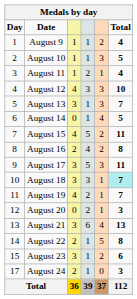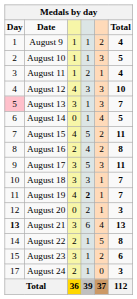August 13 | Day: no background -> pink background
August 18 | Total: paleturquoise background -> no background
August 19 | column 4: normal -> bold
August 21 | Day: normal -> bold
